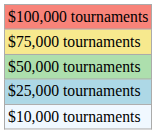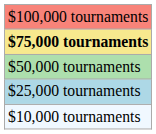row 2 | column 1: normal -> bold
